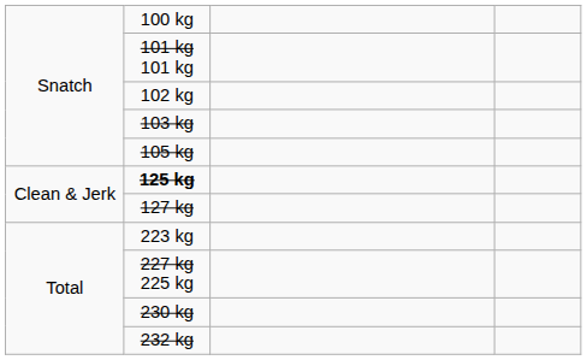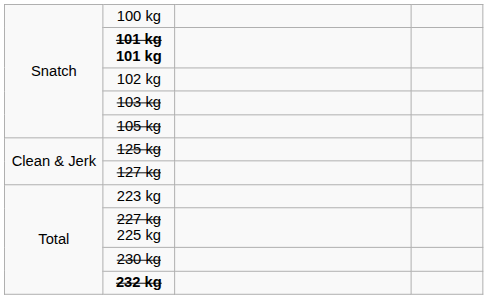101 kg 101 kg | column 2: normal -> bold
125 kg | column 2: bold -> normal
232 kg | column 2: normal -> bold
